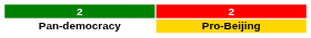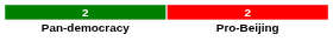Pan-democracy | column 2: gold background -> no background
